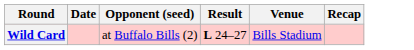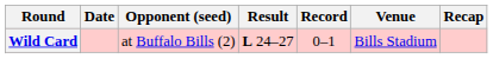+ column: Record | 0–1
